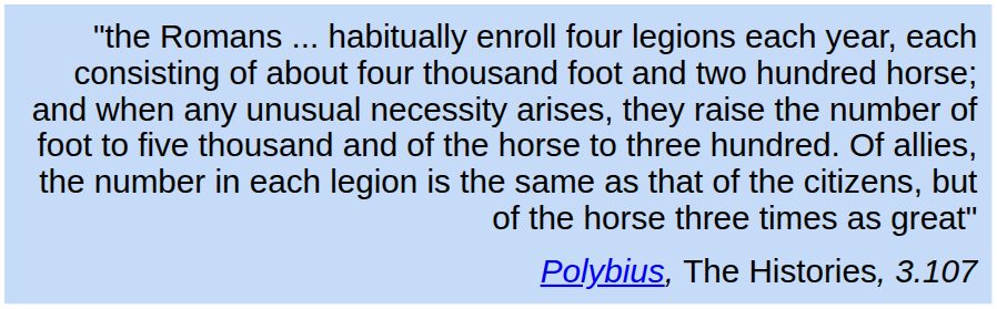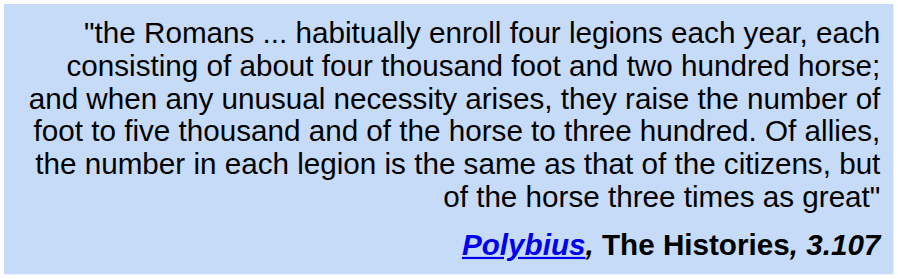row 2 | column 1: normal -> bold
